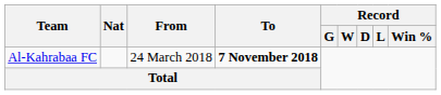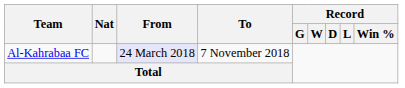Al-Kahrabaa FC | From: no background -> lavender background
Al-Kahrabaa FC | To: bold -> normal
